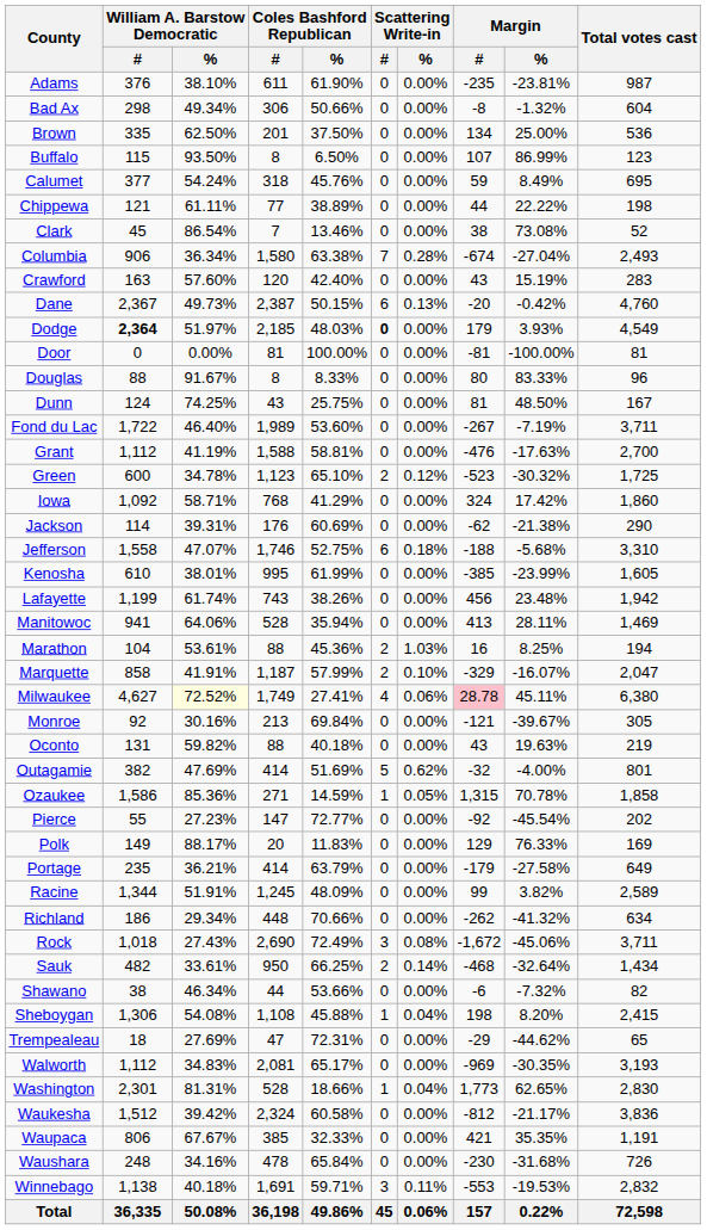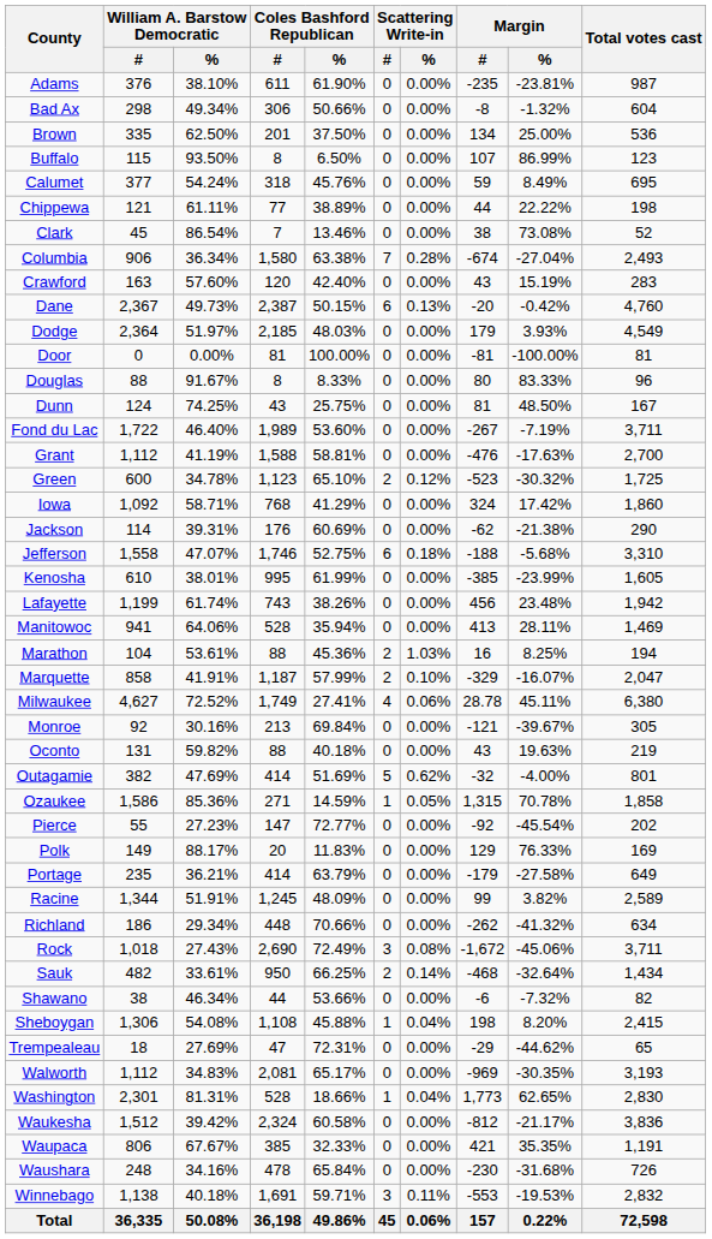Dodge | William A. Barstow Democratic / #: bold -> normal
Dodge | Scattering Write-in / #: bold -> normal
Milwaukee | William A. Barstow Democratic / %: lightyellow background -> no background
Milwaukee | Margin / #: pink background -> no background
